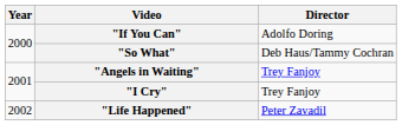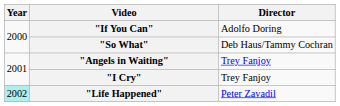"Life Happened" | Year: no background -> paleturquoise background
